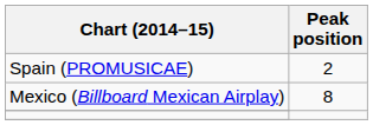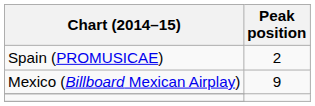row 3 | Peak position: 8 -> 9
